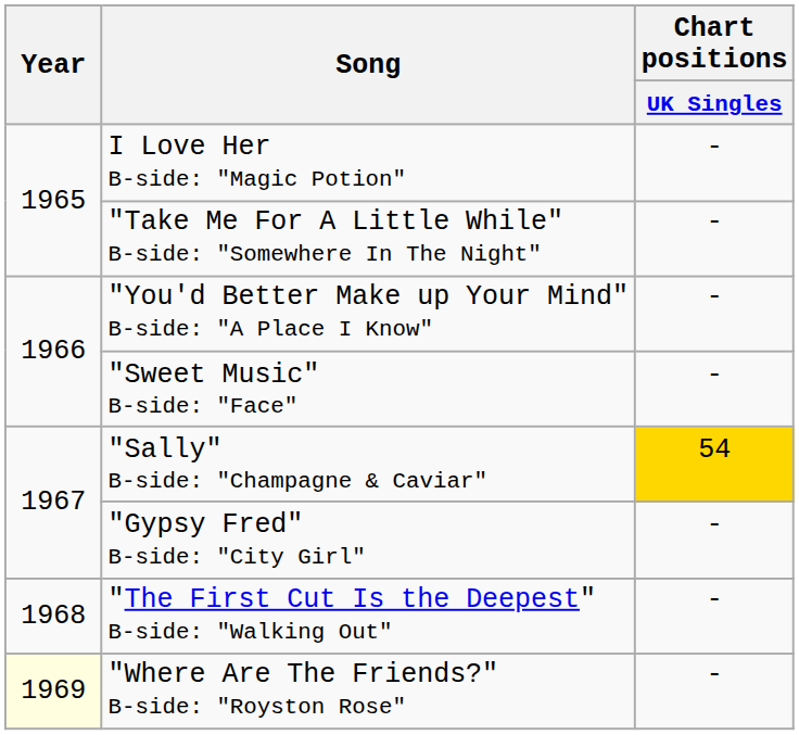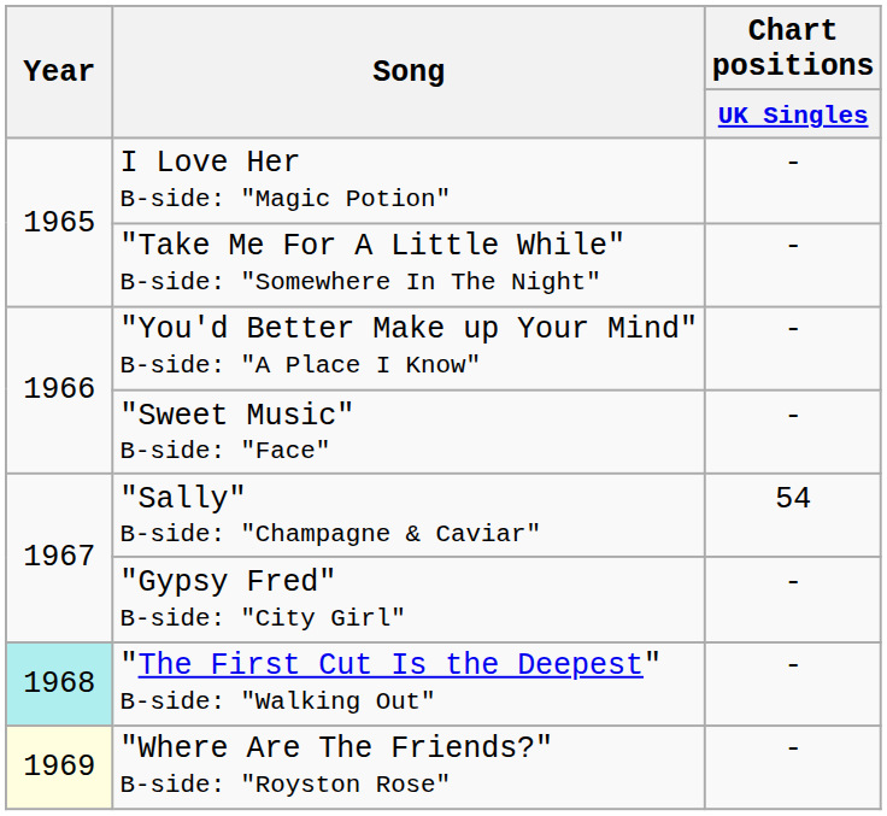"Sally" B-side: "Champagne & Caviar" | Chart positions / UK Singles: gold background -> no background
"The First Cut Is the Deepest" B-side: "Walking Out" | Year: no background -> paleturquoise background
